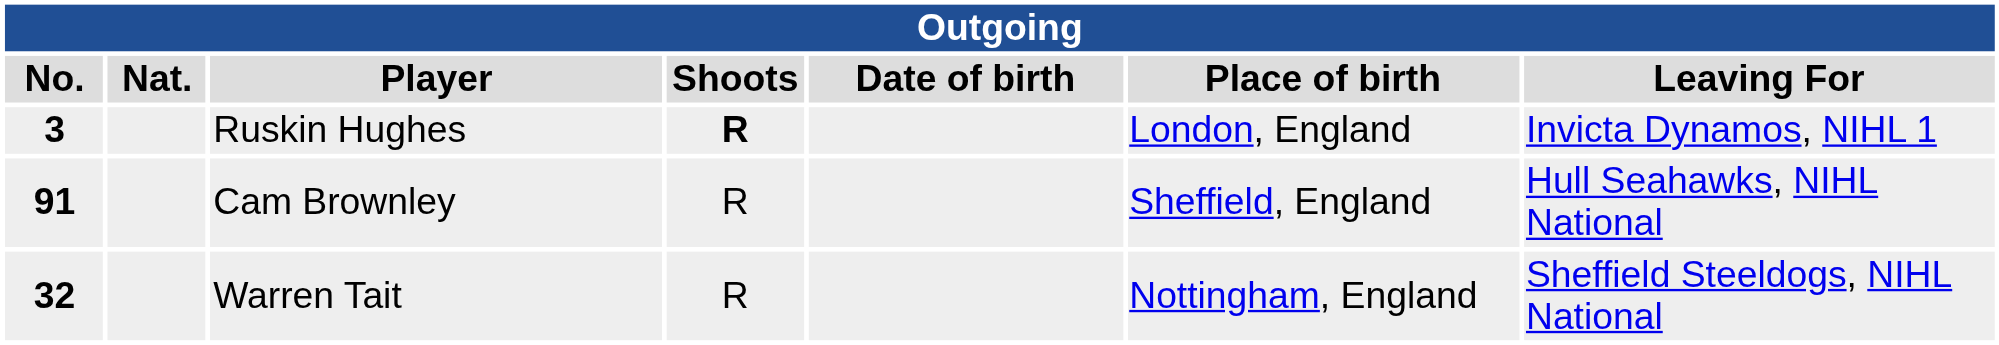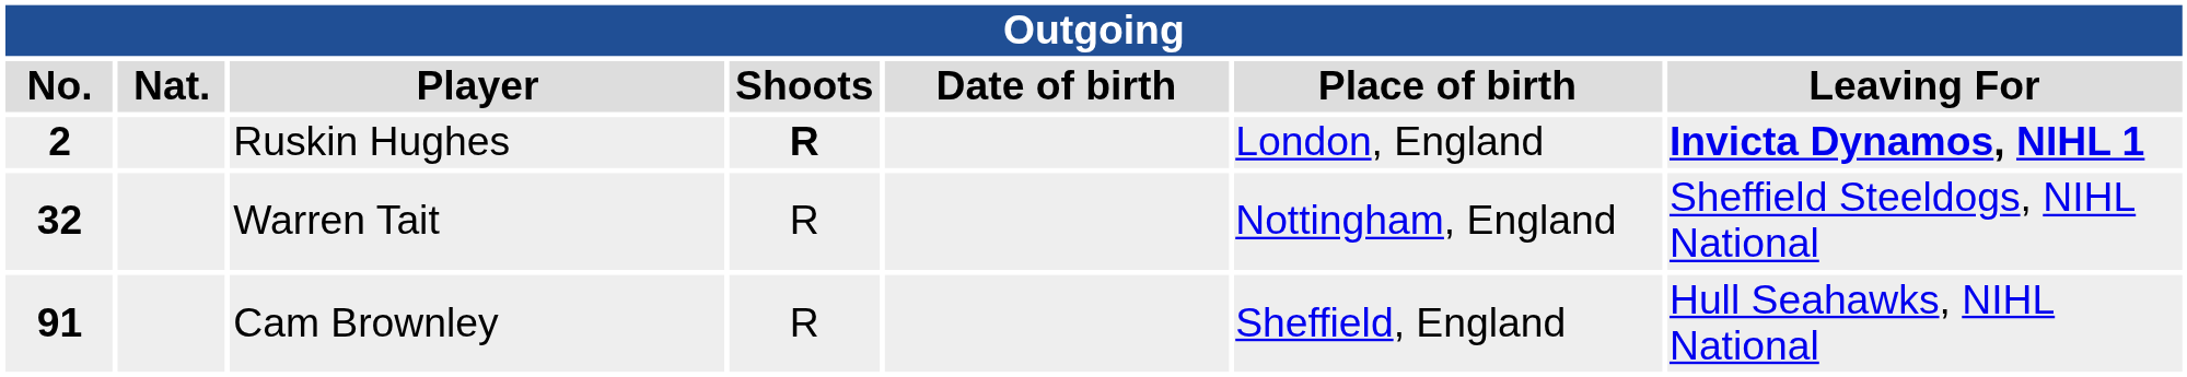Ruskin Hughes | No.: 3 -> 2
Ruskin Hughes | Leaving For: normal -> bold
rows swapped: Warren Tait <-> Cam Brownley
